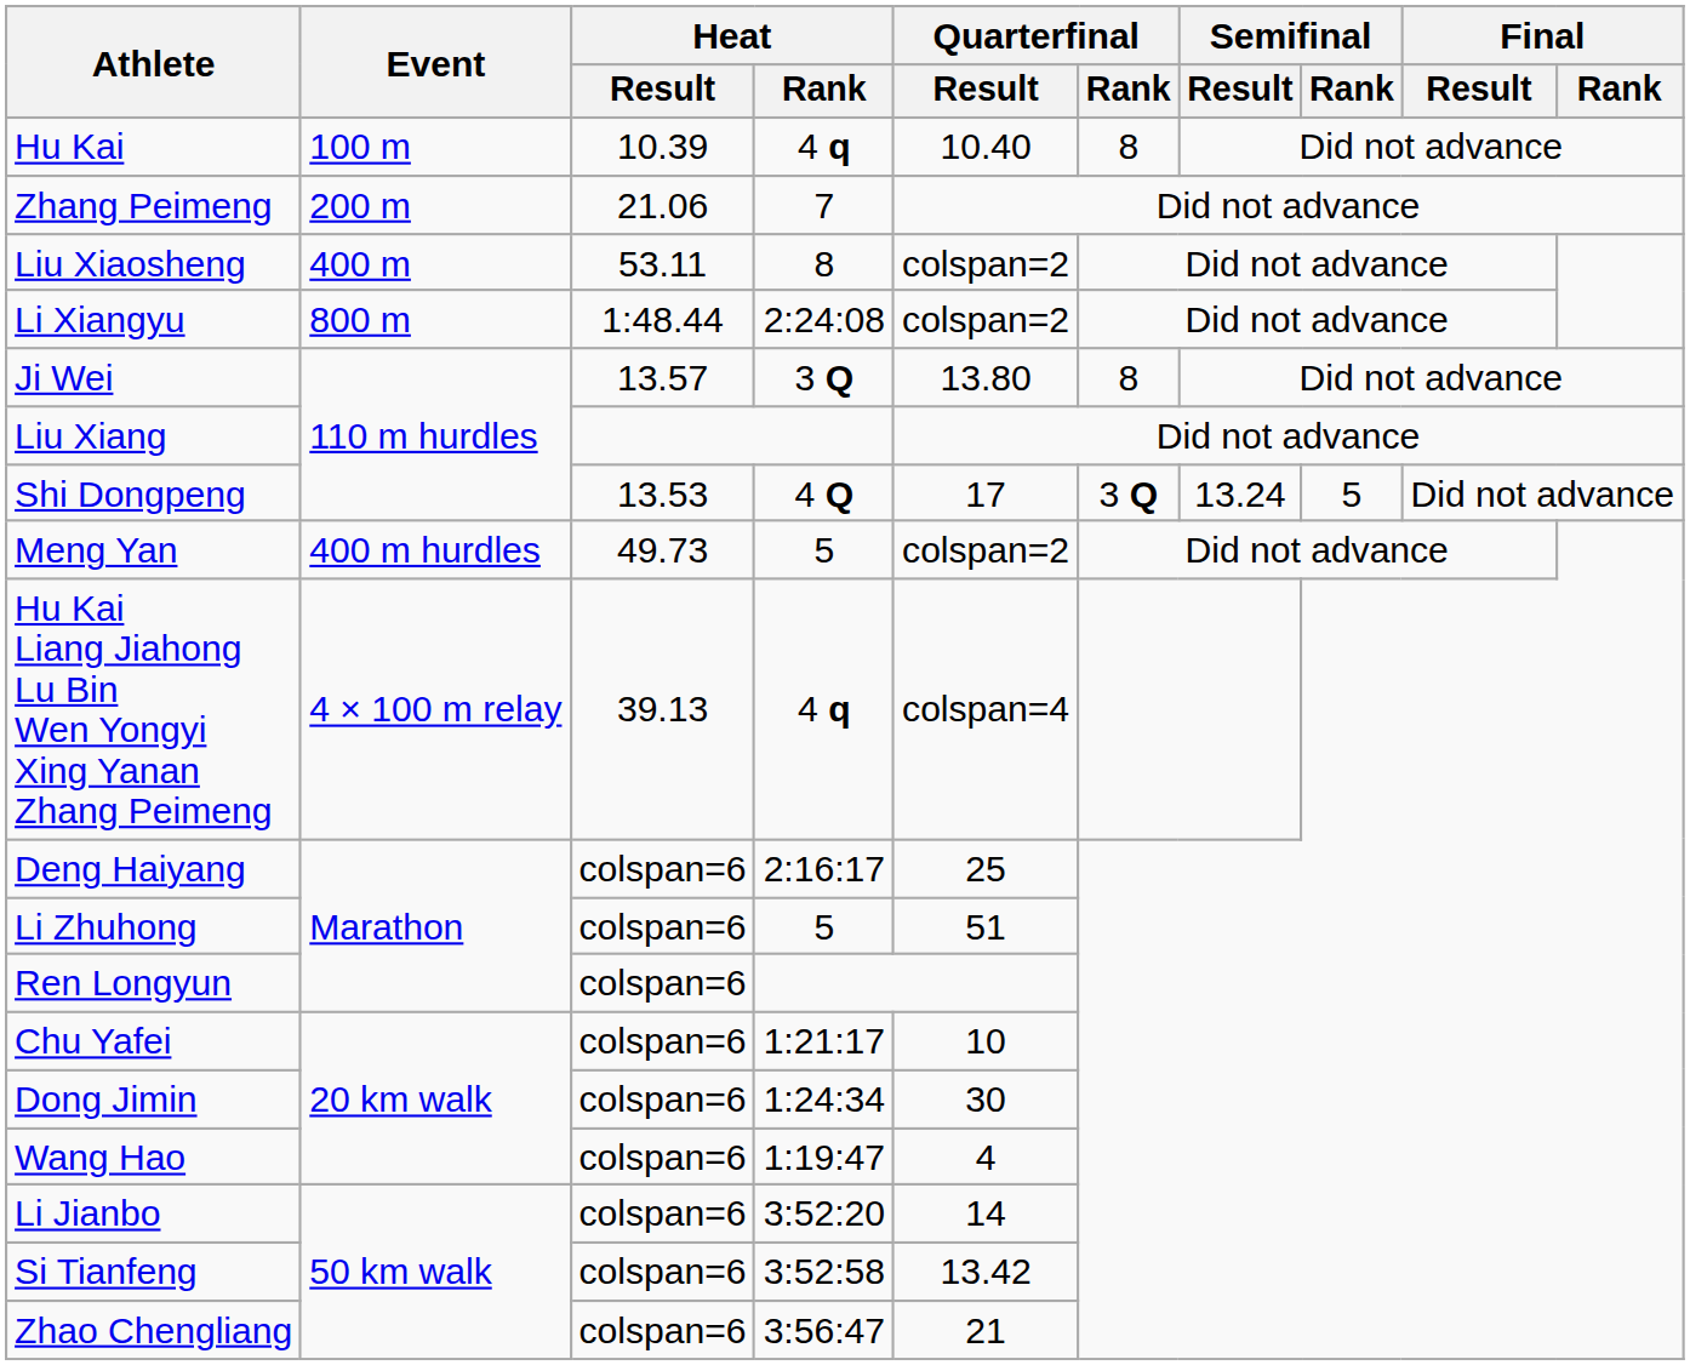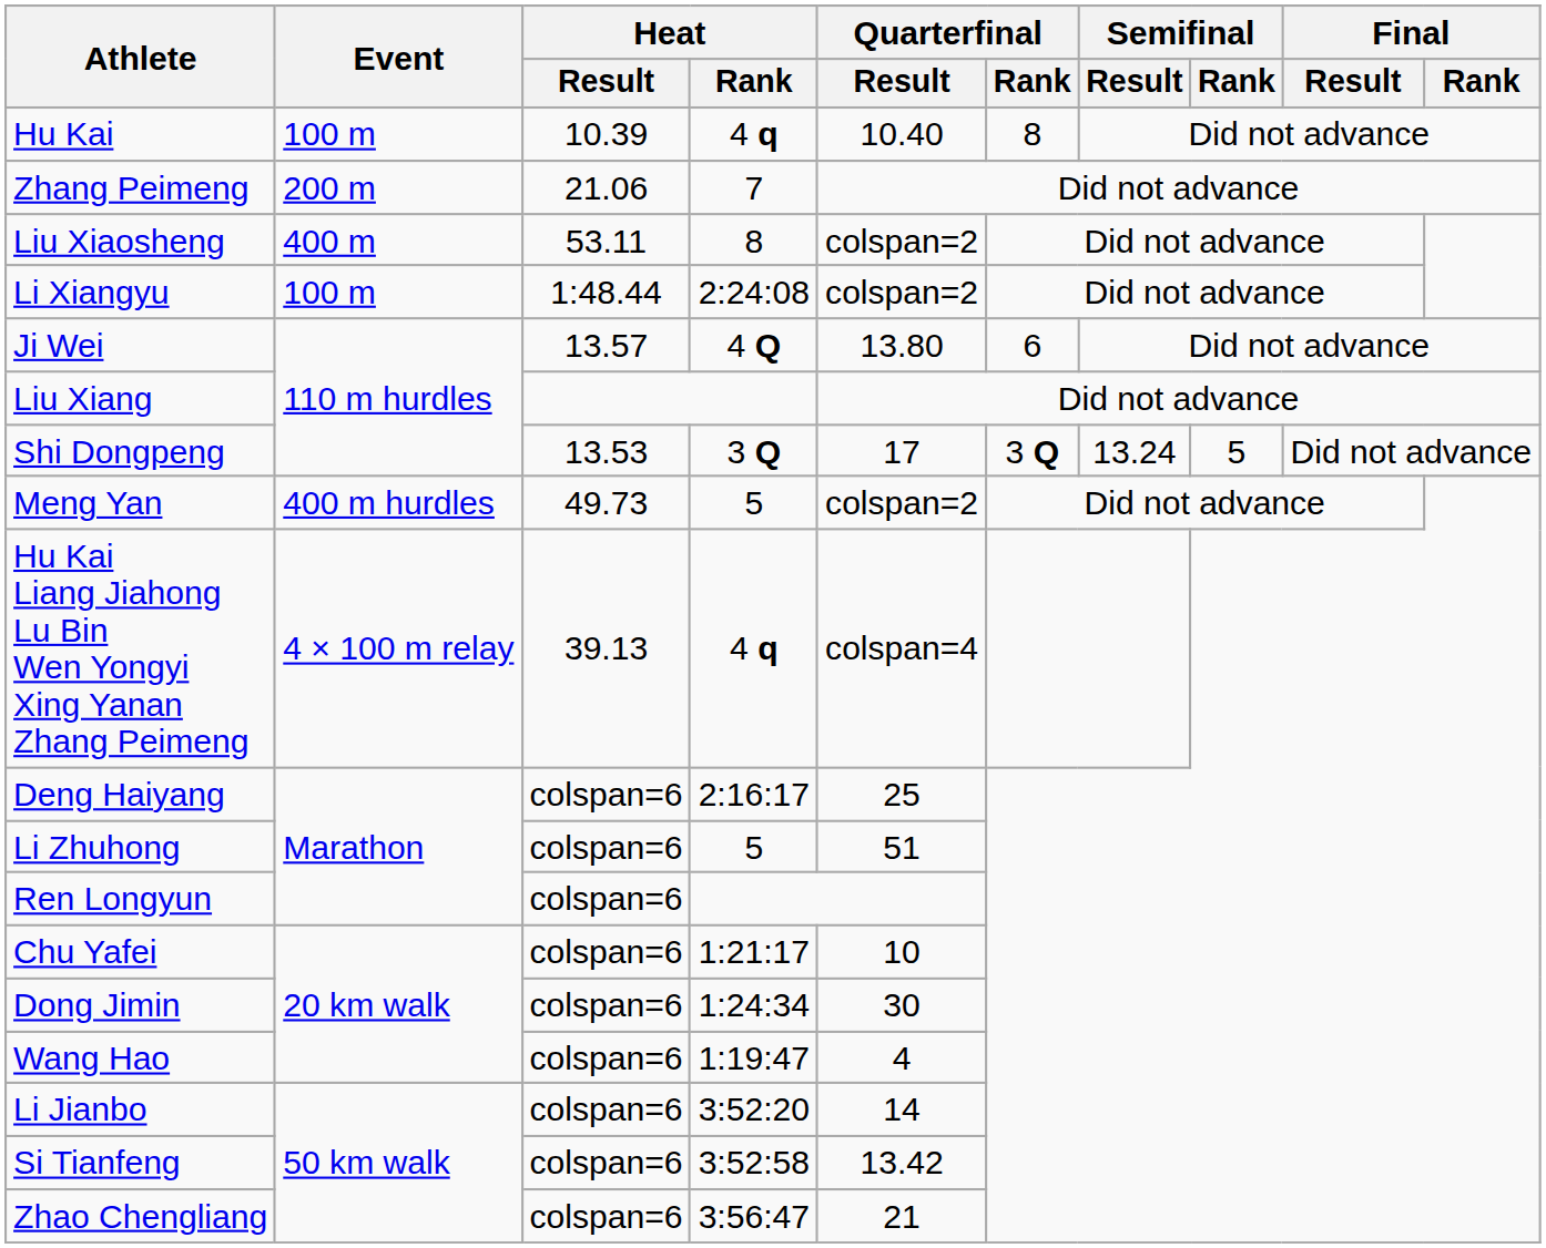Li Xiangyu | Event: 800 m -> 100 m
Ji Wei | Heat / Rank: 3 Q -> 4 Q
Ji Wei | Quarterfinal / Rank: 8 -> 6
Shi Dongpeng | Heat / Rank: 4 Q -> 3 Q
